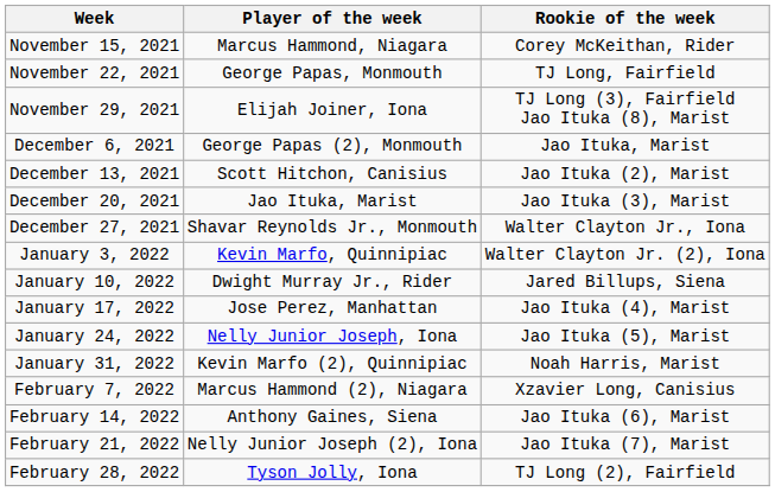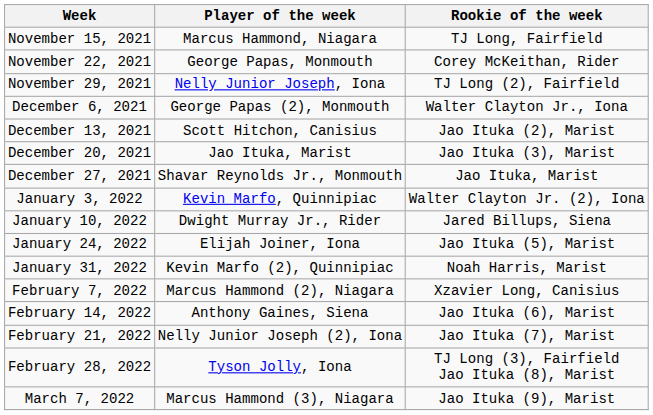November 15, 2021 | Rookie of the week: Corey McKeithan, Rider -> TJ Long, Fairfield
November 22, 2021 | Rookie of the week: TJ Long, Fairfield -> Corey McKeithan, Rider
November 29, 2021 | Player of the week: Elijah Joiner, Iona -> Nelly Junior Joseph, Iona
November 29, 2021 | Rookie of the week: TJ Long (3), Fairfield Jao Ituka (8), Marist -> TJ Long (2), Fairfield
December 6, 2021 | Rookie of the week: Jao Ituka, Marist -> Walter Clayton Jr., Iona
December 27, 2021 | Rookie of the week: Walter Clayton Jr., Iona -> Jao Ituka, Marist
- row: January 17, 2022 | Jose Perez, Manhattan | Jao Ituka (4), Marist
January 24, 2022 | Player of the week: Nelly Junior Joseph, Iona -> Elijah Joiner, Iona
February 28, 2022 | Rookie of the week: TJ Long (2), Fairfield -> TJ Long (3), Fairfield Jao Ituka (8), Marist
+ row: March 7, 2022 | Marcus Hammond (3), Niagara | Jao Ituka (9), Marist
